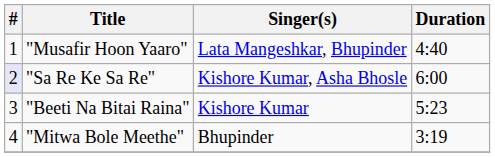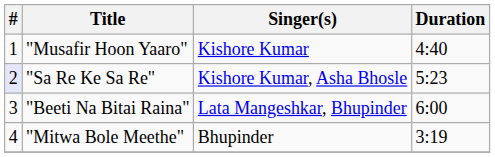"Musafir Hoon Yaaro" | Singer(s): Lata Mangeshkar, Bhupinder -> Kishore Kumar
"Sa Re Ke Sa Re" | Duration: 6:00 -> 5:23
"Beeti Na Bitai Raina" | Singer(s): Kishore Kumar -> Lata Mangeshkar, Bhupinder
"Beeti Na Bitai Raina" | Duration: 5:23 -> 6:00
